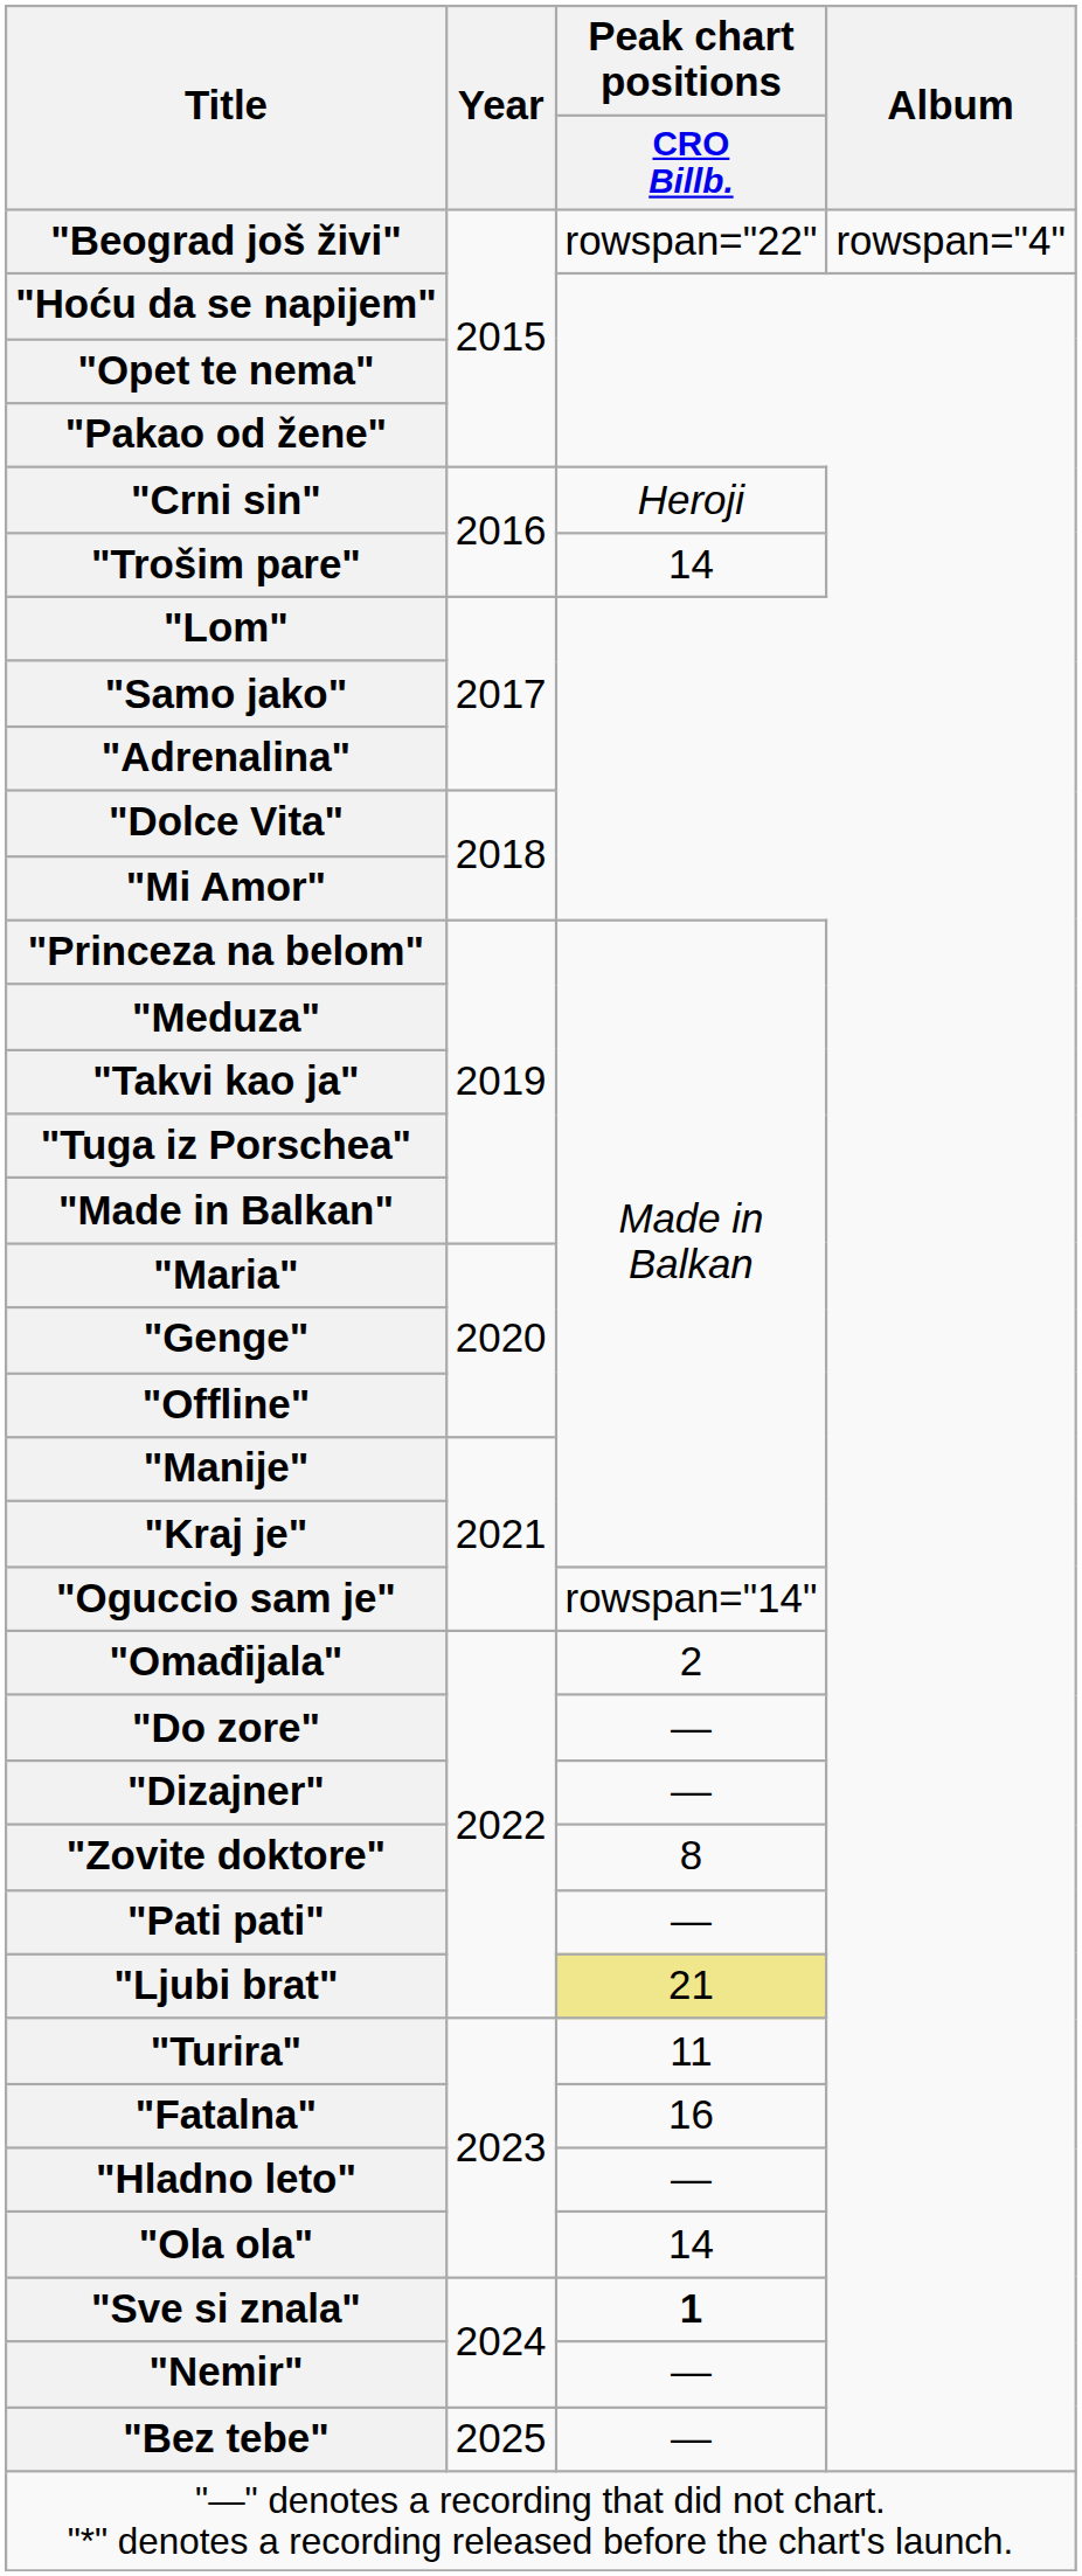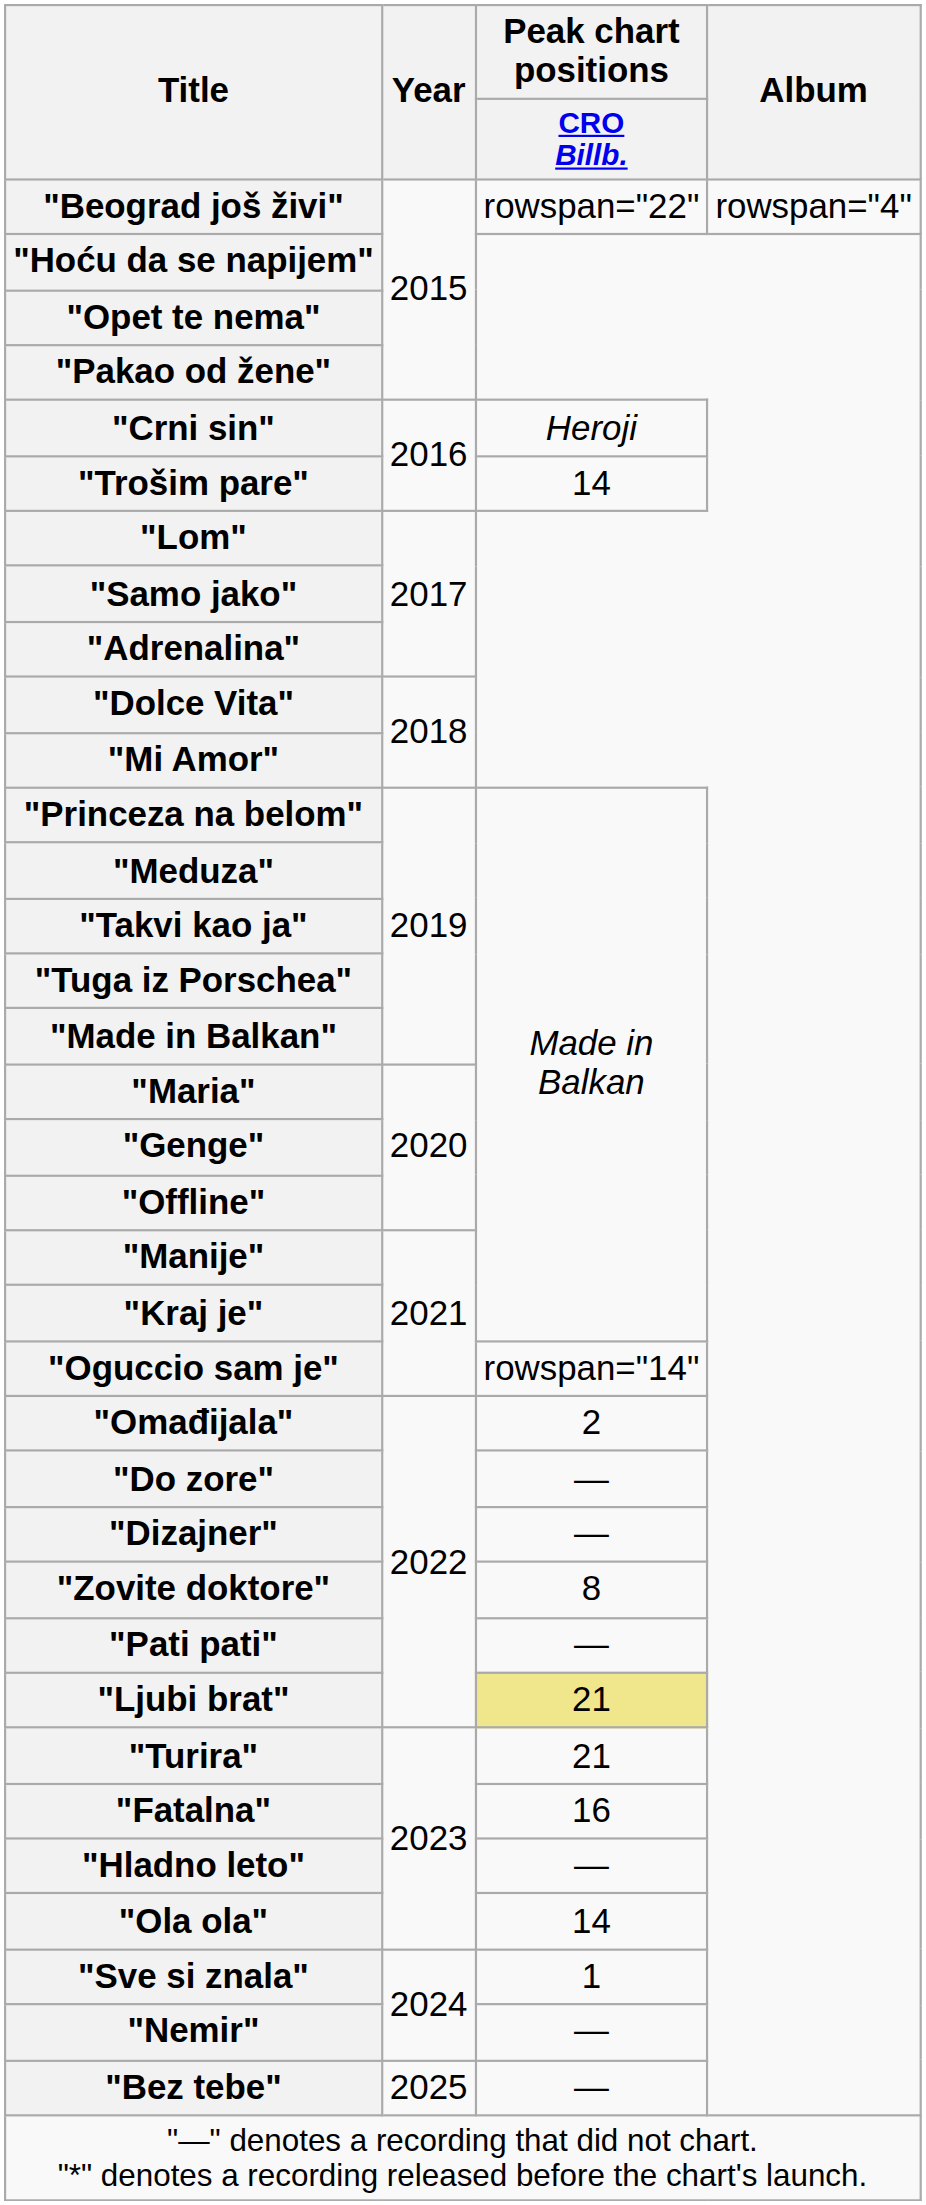"Turira" | Peak chart positions / CRO Billb.: 11 -> 21
"Sve si znala" | Peak chart positions / CRO Billb.: bold -> normal
